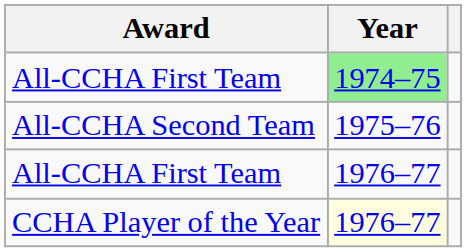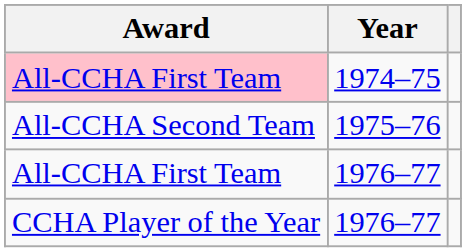All-CCHA First Team / 1974–75 | Award: no background -> pink background
All-CCHA First Team / 1974–75 | Year: lightgreen background -> no background
CCHA Player of the Year | Year: lightyellow background -> no background
